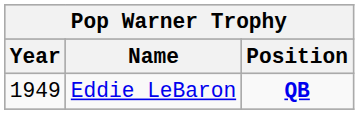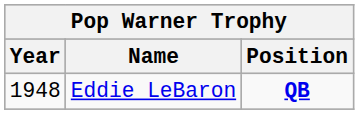Eddie LeBaron | Year: 1949 -> 1948
